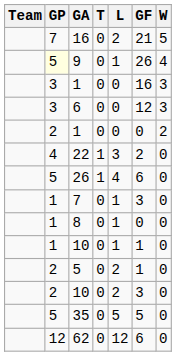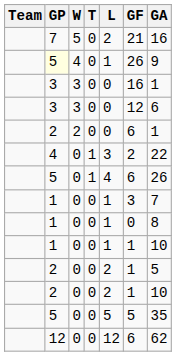columns swapped: W <-> GA
row 6 | GF: 0 -> 6
row 13 | GF: 3 -> 1
